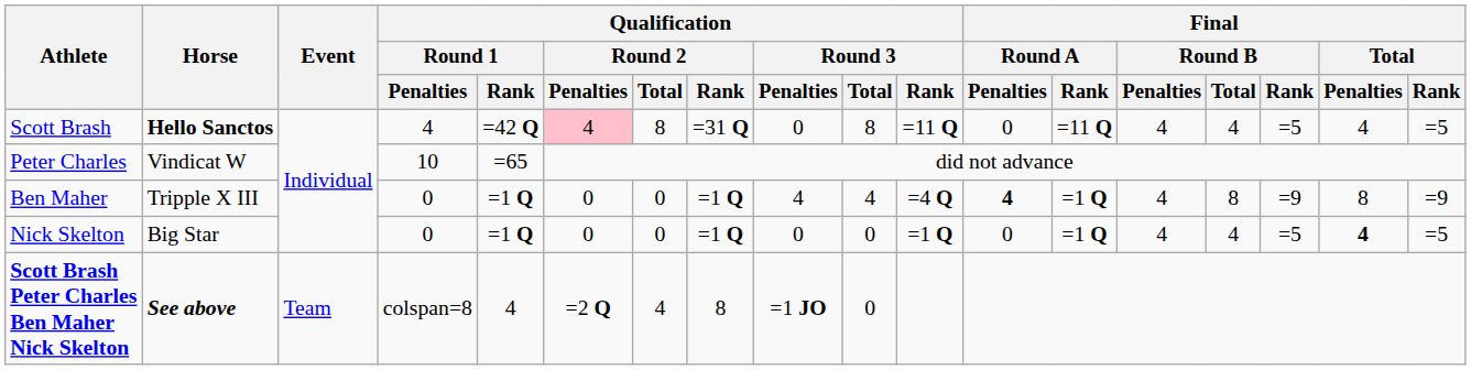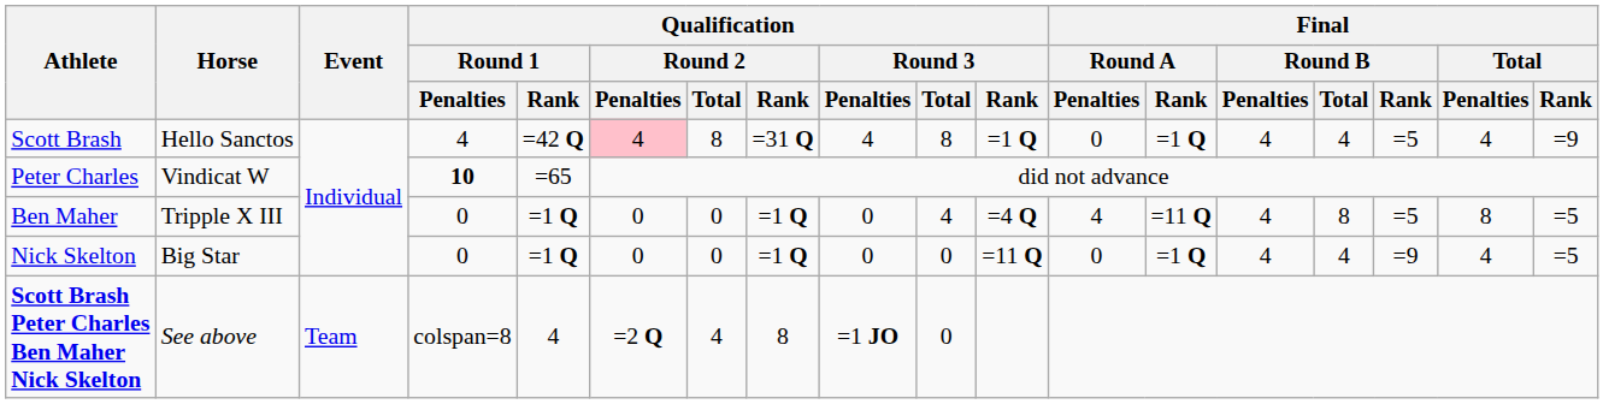Scott Brash | Horse: bold -> normal
Scott Brash | Qualification / Round 3 / Penalties: 0 -> 4
Scott Brash | Qualification / Round 3 / Rank: =11 Q -> =1 Q
Scott Brash | Final / Round A / Rank: =11 Q -> =1 Q
Scott Brash | Final / Total / Rank: =5 -> =9
Peter Charles | Qualification / Round 1 / Penalties: normal -> bold
Ben Maher | Qualification / Round 3 / Penalties: 4 -> 0
Ben Maher | Final / Round A / Penalties: bold -> normal
Ben Maher | Final / Round A / Rank: =1 Q -> =11 Q
Ben Maher | Final / Round B / Rank: =9 -> =5
Ben Maher | Final / Total / Rank: =9 -> =5
Nick Skelton | Qualification / Round 3 / Rank: =1 Q -> =11 Q
Nick Skelton | Final / Round B / Rank: =5 -> =9
Nick Skelton | Final / Total / Penalties: bold -> normal
Scott Brash Peter Charles Ben Maher Nick Skelton | Horse: bold -> normal
